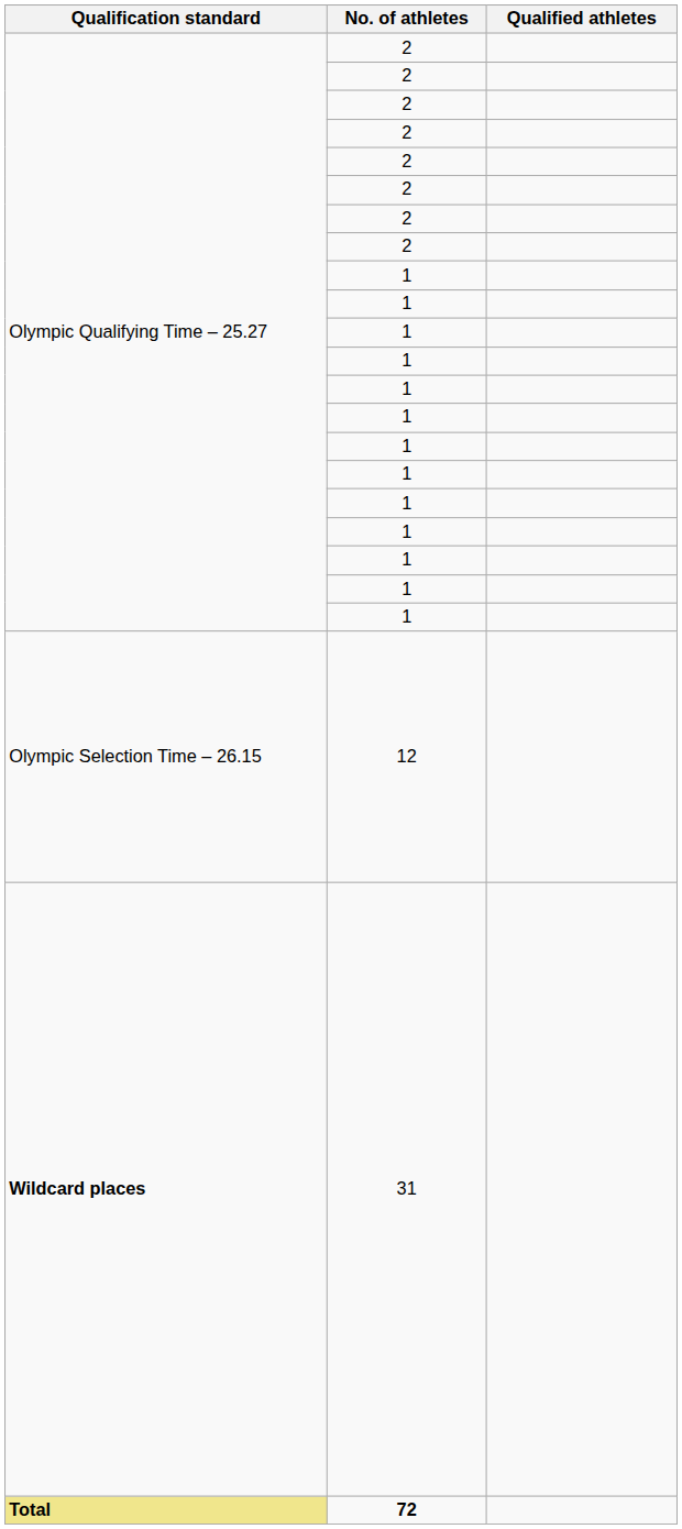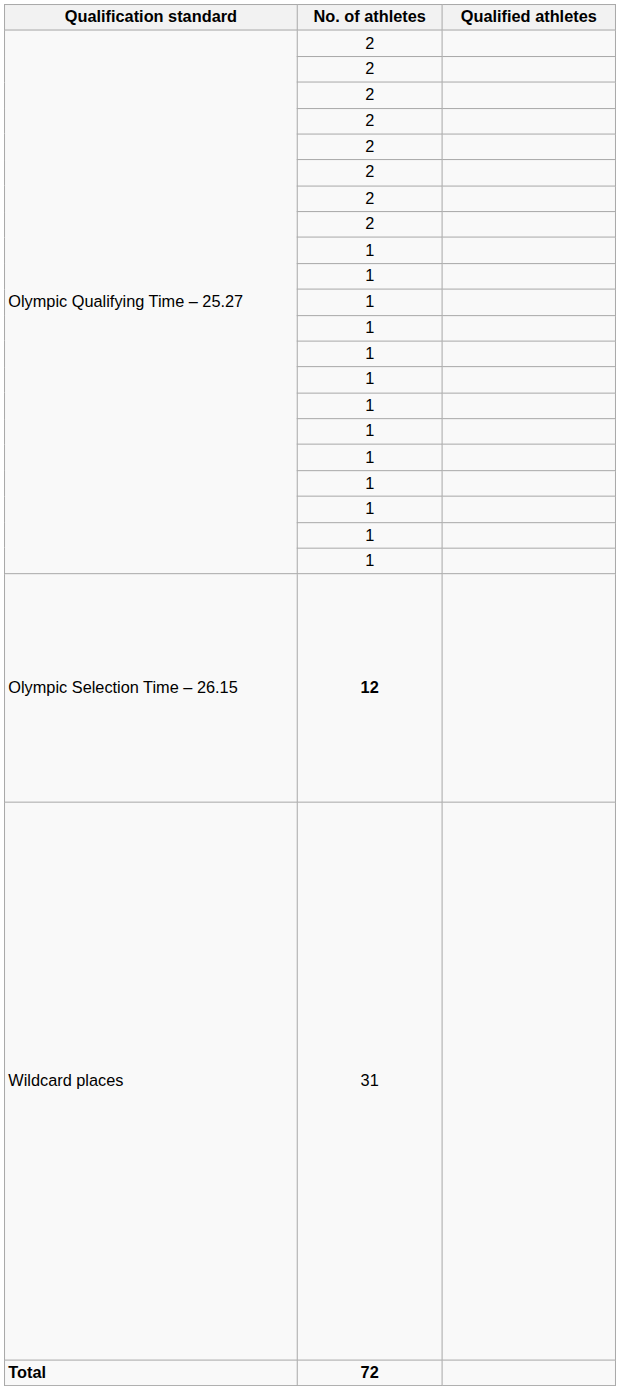12 | No. of athletes: normal -> bold
31 | Qualification standard: bold -> normal
72 | Qualification standard: khaki background -> no background
